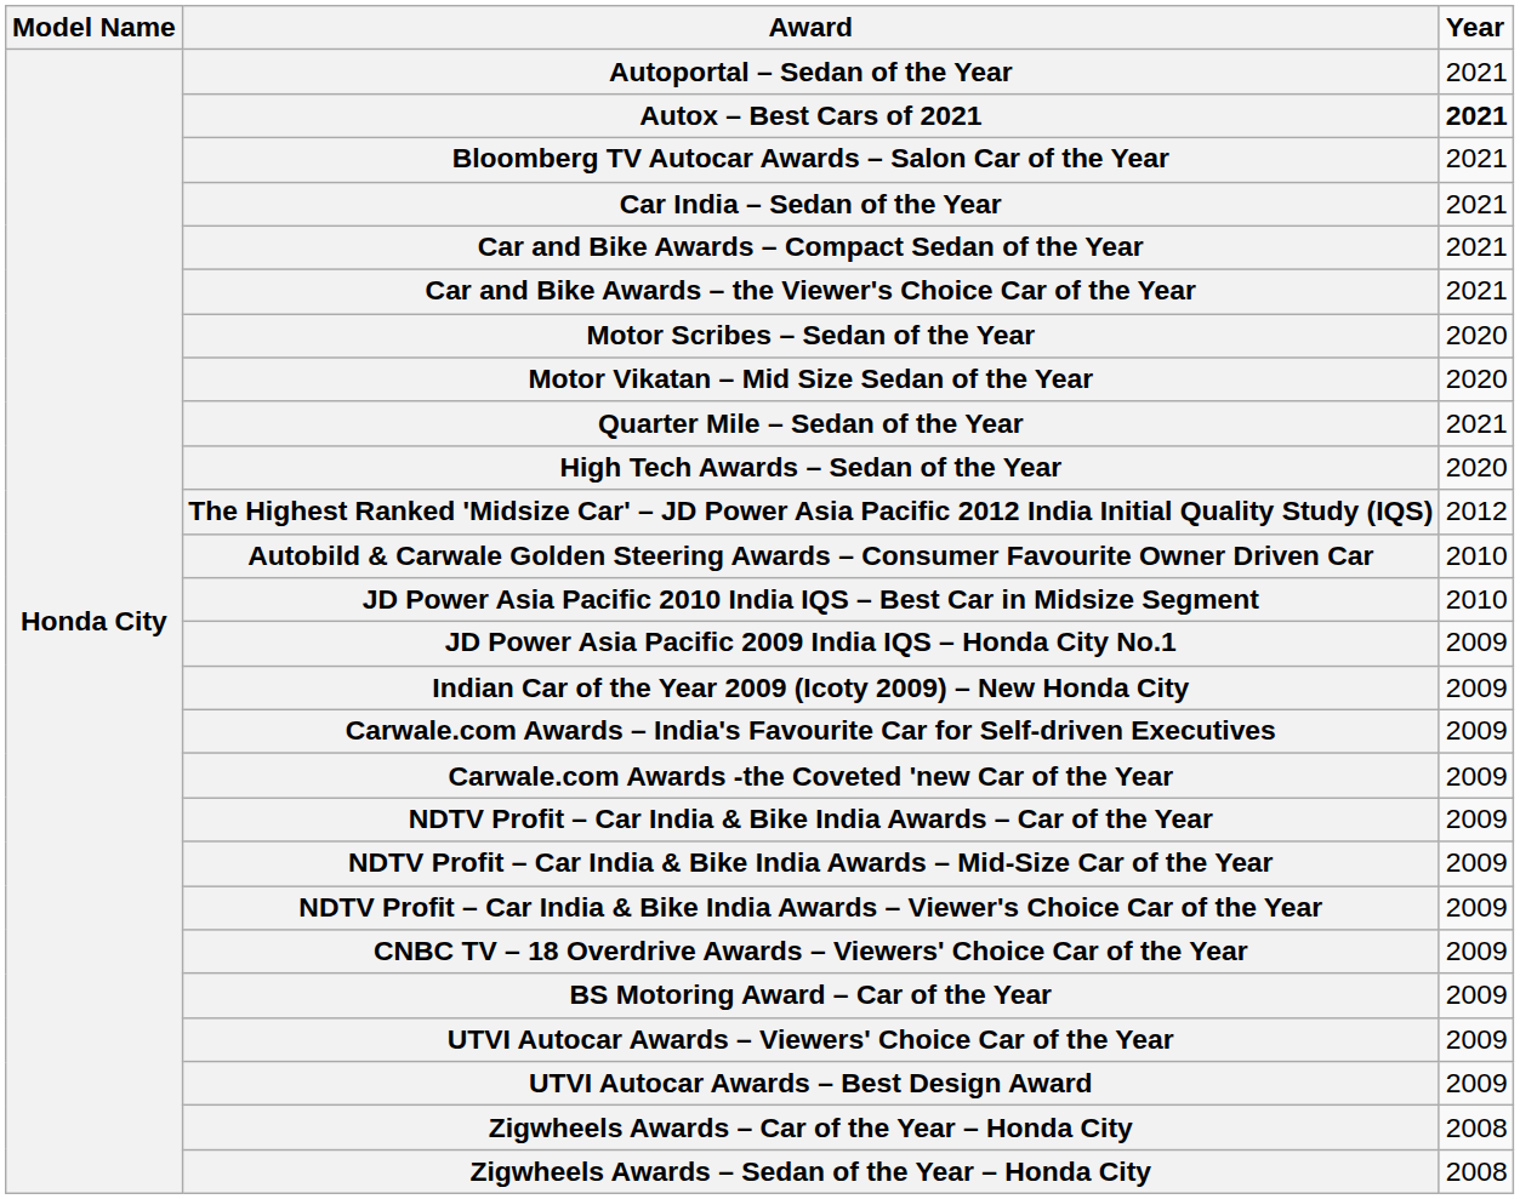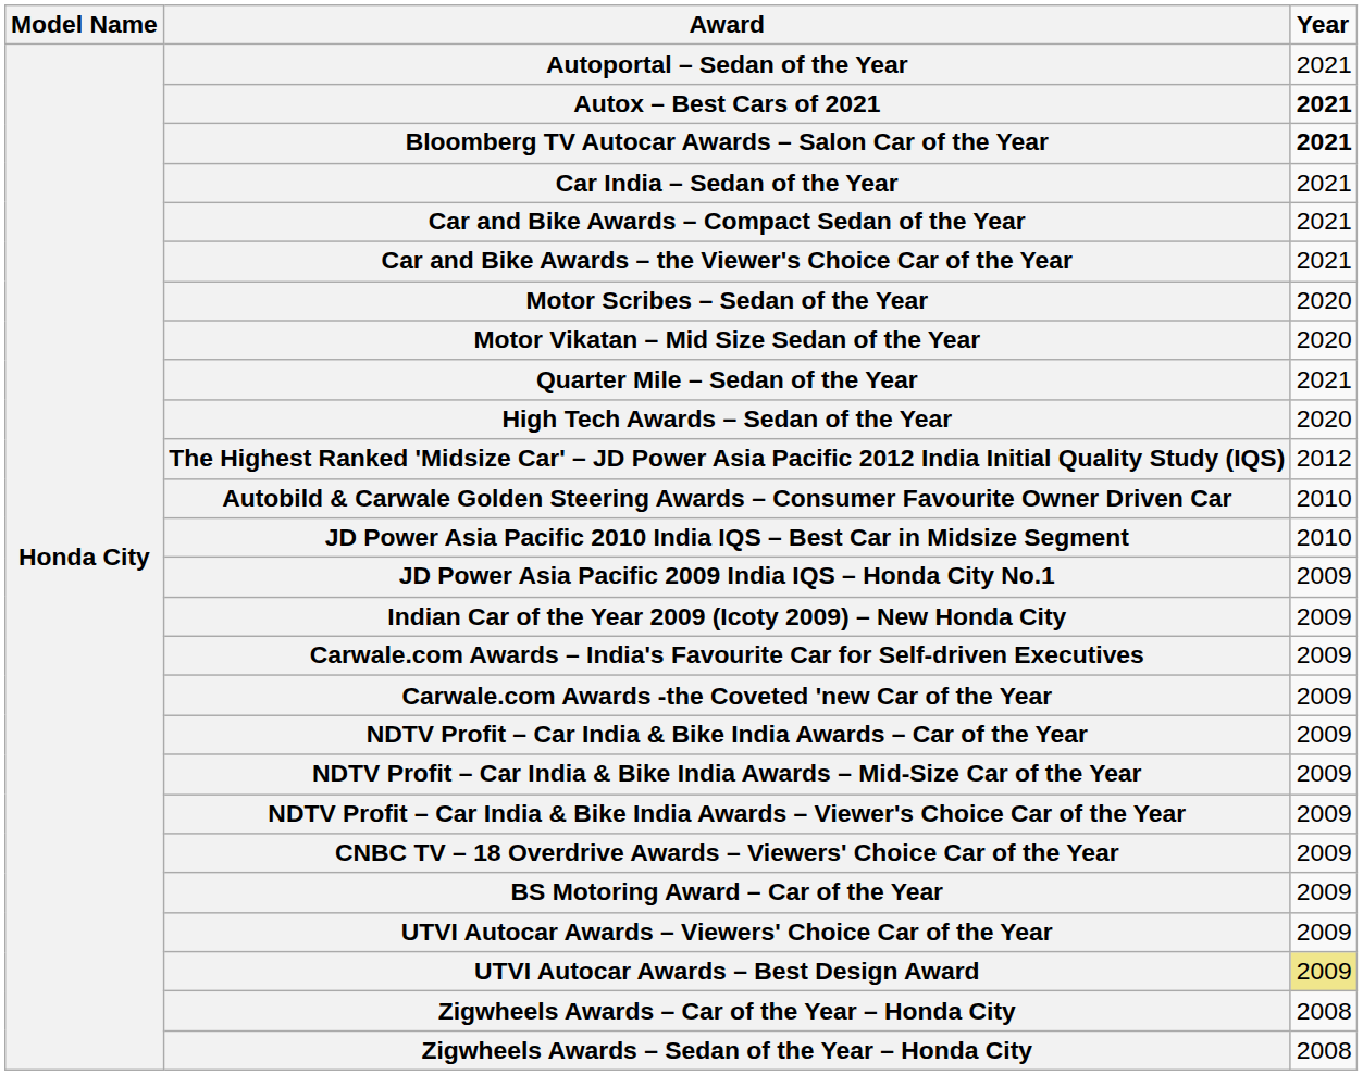Bloomberg TV Autocar Awards – Salon Car of the Year | Year: normal -> bold
UTVI Autocar Awards – Best Design Award | Year: no background -> khaki background
